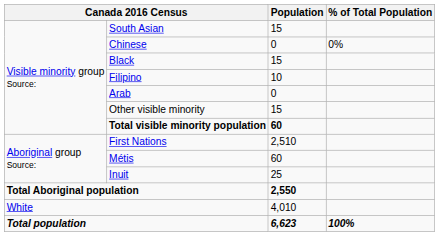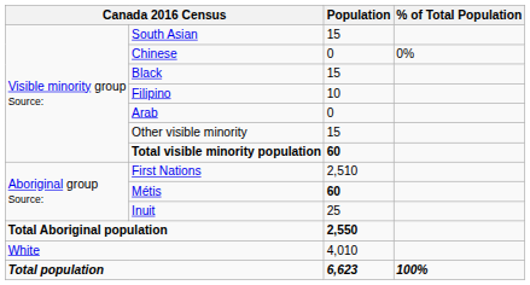Métis | Population: normal -> bold
